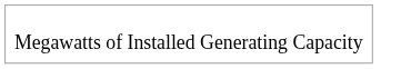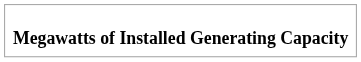row 1 | column 1: normal -> bold
